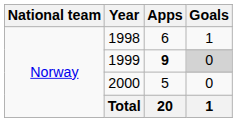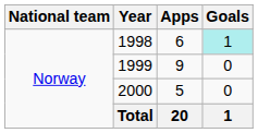1998 | Goals: no background -> paleturquoise background
1999 | Apps: bold -> normal
1999 | Goals: lightgrey background -> no background
